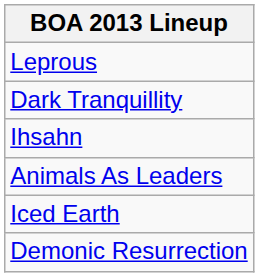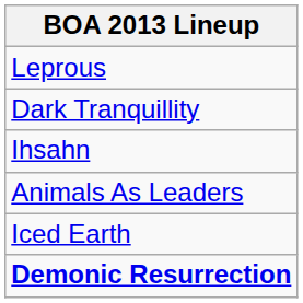row 7 | column 1: normal -> bold
